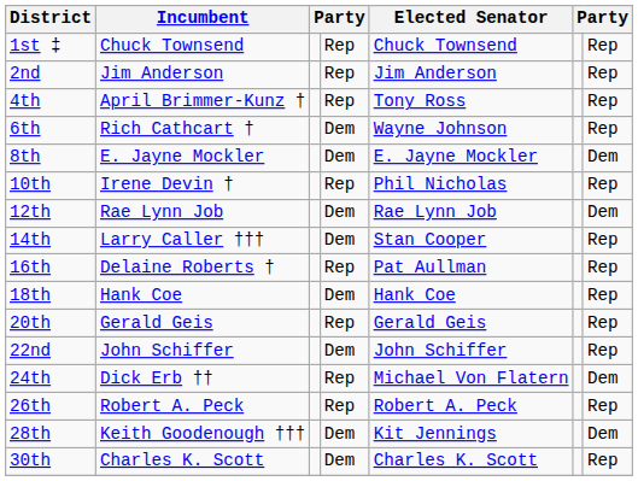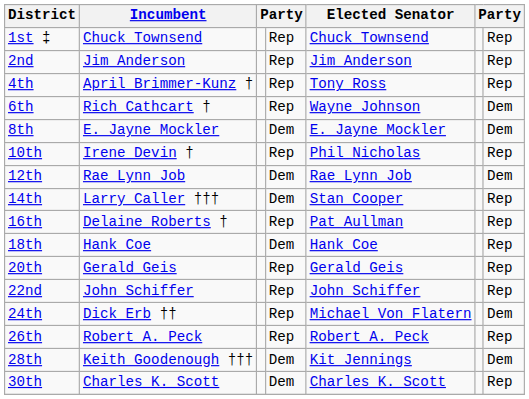6th | column 4: Dem -> Rep
6th | column 7: Rep -> Dem
22nd | column 4: Dem -> Rep
